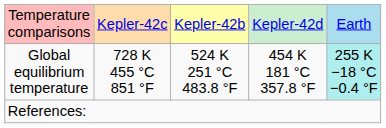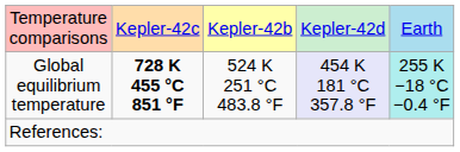Global equilibrium temperature | column 2: normal -> bold
Global equilibrium temperature | column 4: no background -> lavender background
